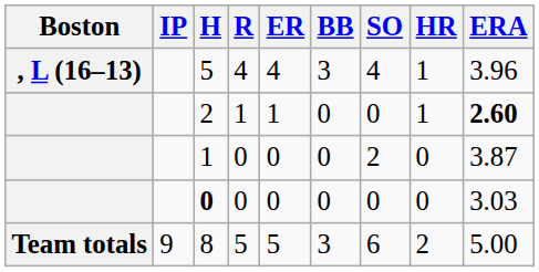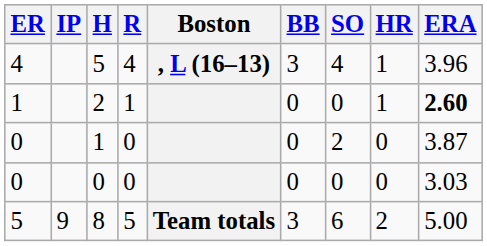columns swapped: Boston <-> ER
row 5 | H: bold -> normal
